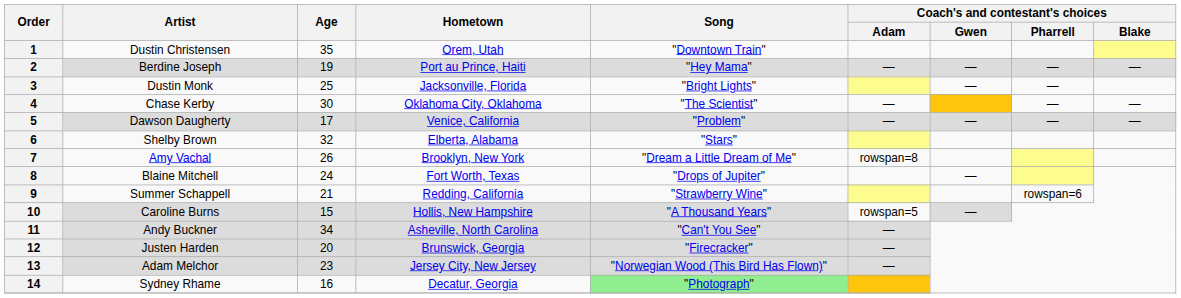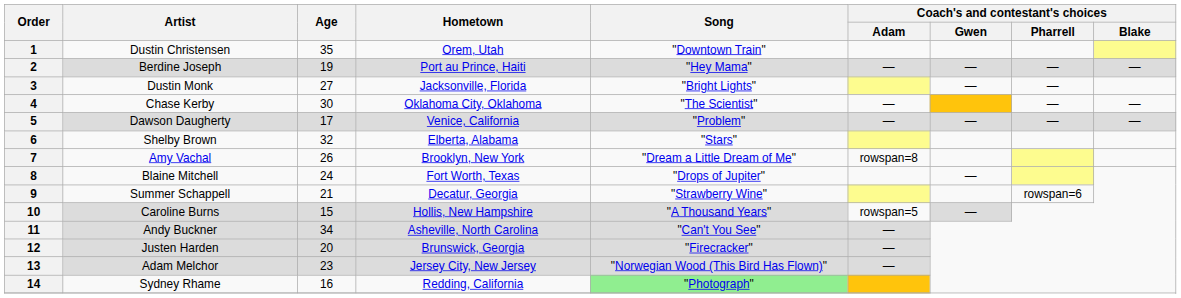3 | Age: 25 -> 27
9 | Hometown: Redding, California -> Decatur, Georgia
14 | Hometown: Decatur, Georgia -> Redding, California
